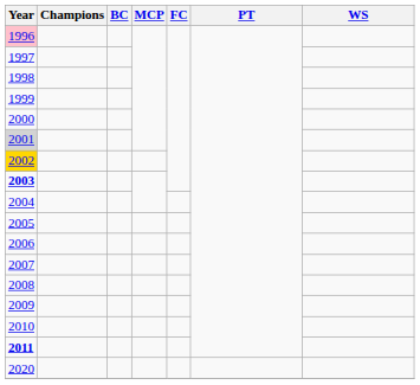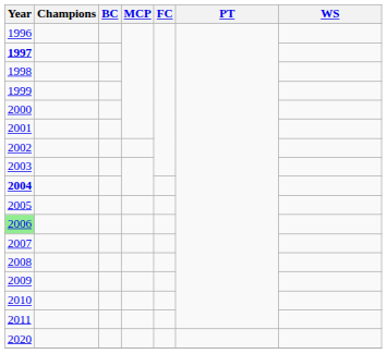1996 | Year: pink background -> no background
1997 | Year: normal -> bold
2001 | Year: lightgrey background -> no background
2002 | Year: gold background -> no background
2003 | Year: bold -> normal
2004 | Year: normal -> bold
2006 | Year: no background -> lightgreen background
2011 | Year: bold -> normal
